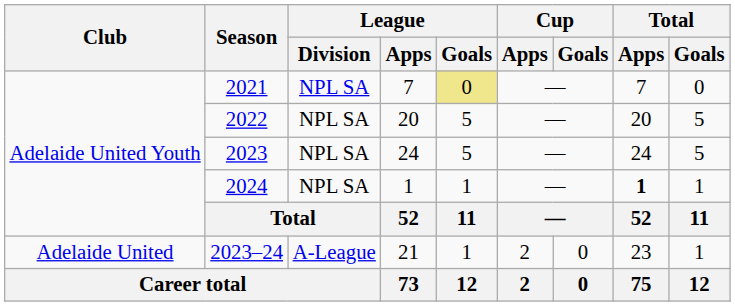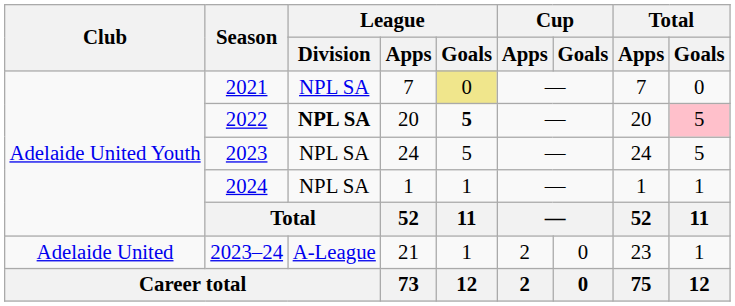2022 | League / Division: normal -> bold
2022 | League / Goals: normal -> bold
2022 | Total / Goals: no background -> pink background
2024 | Total / Apps: bold -> normal
